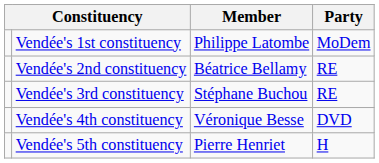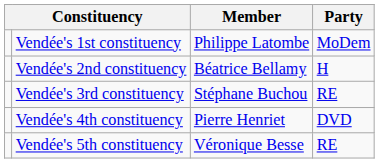Vendée's 2nd constituency | Party: RE -> H
Vendée's 4th constituency | Member: Véronique Besse -> Pierre Henriet
Vendée's 5th constituency | Member: Pierre Henriet -> Véronique Besse
Vendée's 5th constituency | Party: H -> RE
